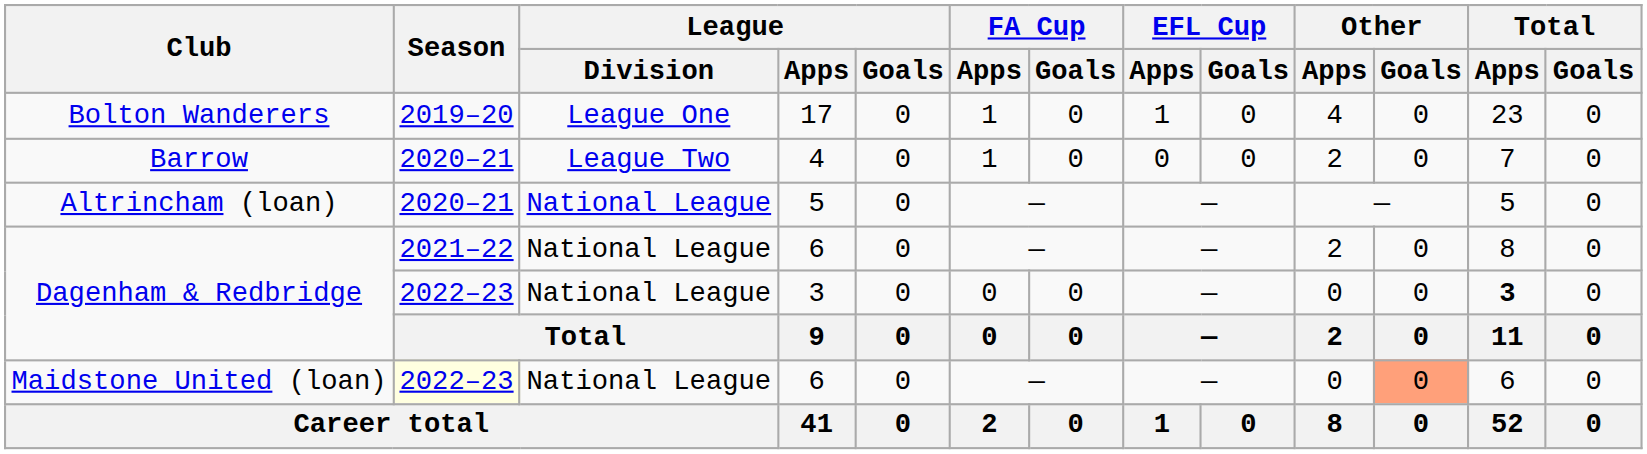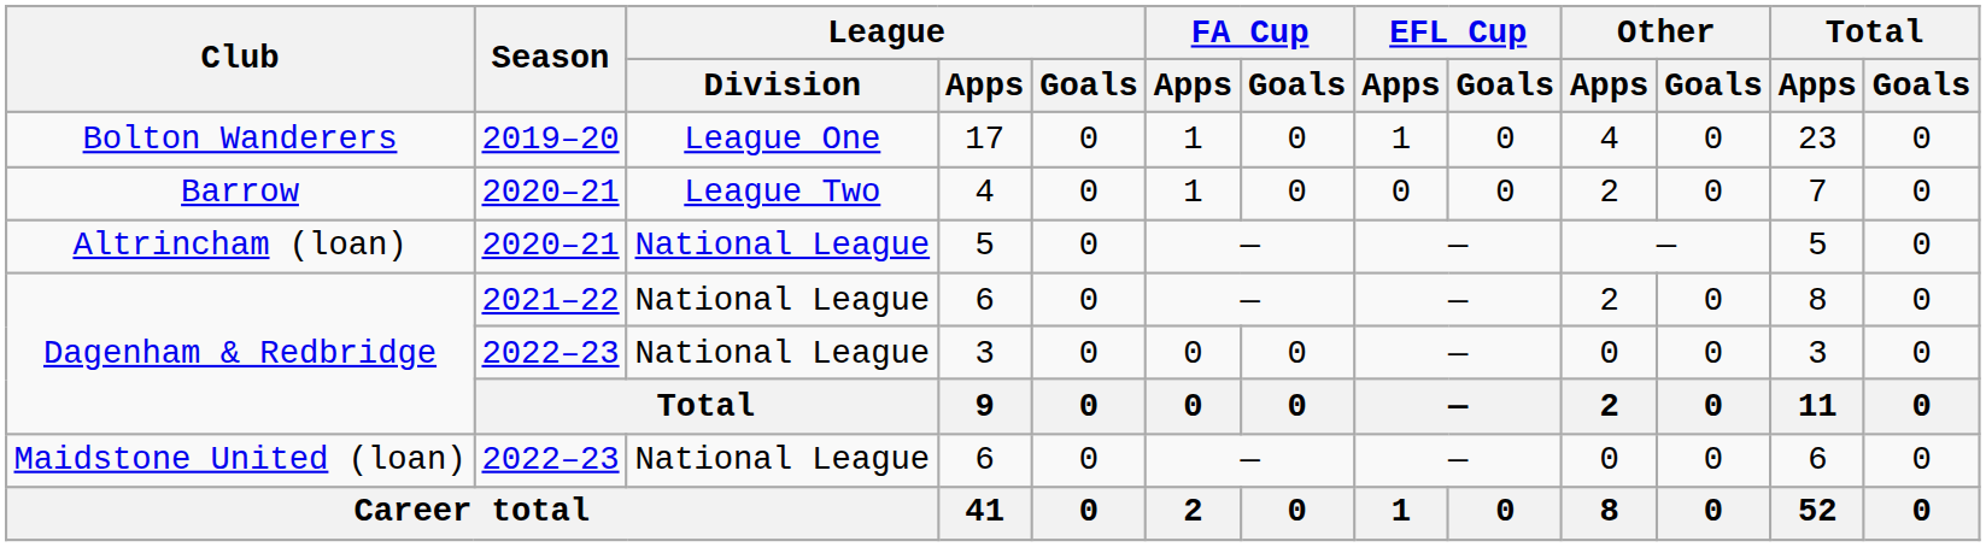Dagenham & Redbridge / 3 | Total / Apps: bold -> normal
Maidstone United (loan) | Season: lightyellow background -> no background
Maidstone United (loan) | Other / Goals: lightsalmon background -> no background
